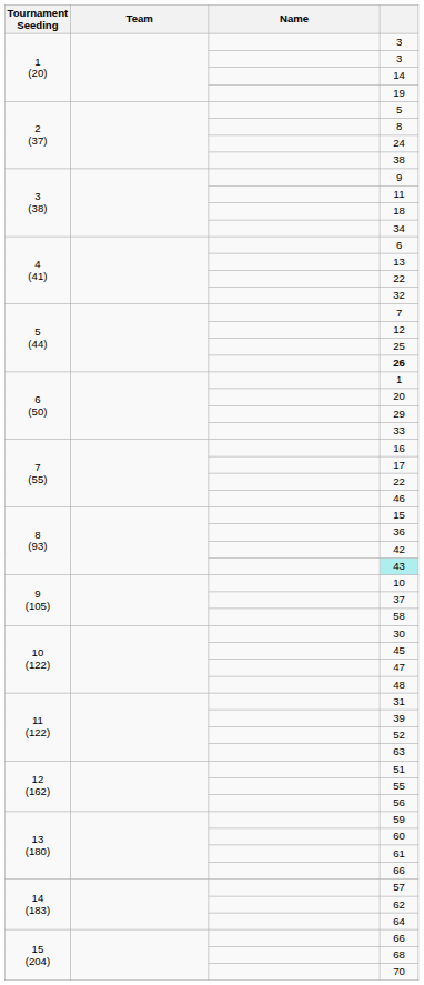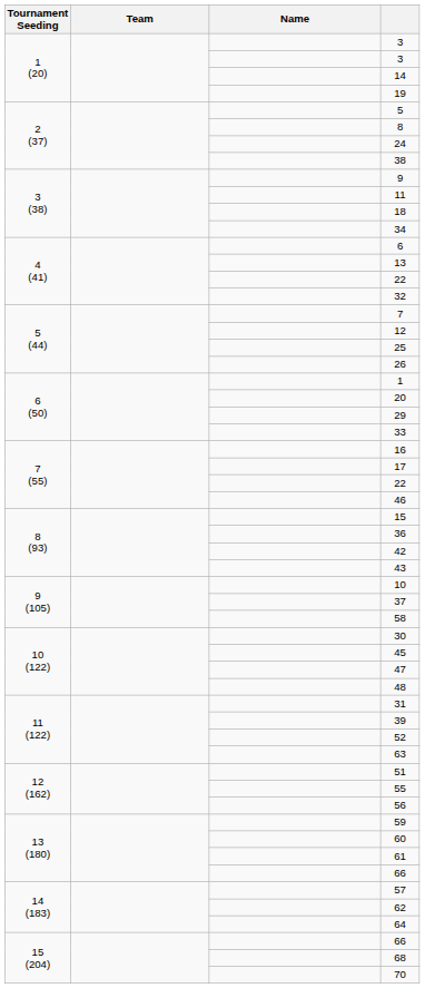26 | column 4: bold -> normal
43 | column 4: paleturquoise background -> no background
